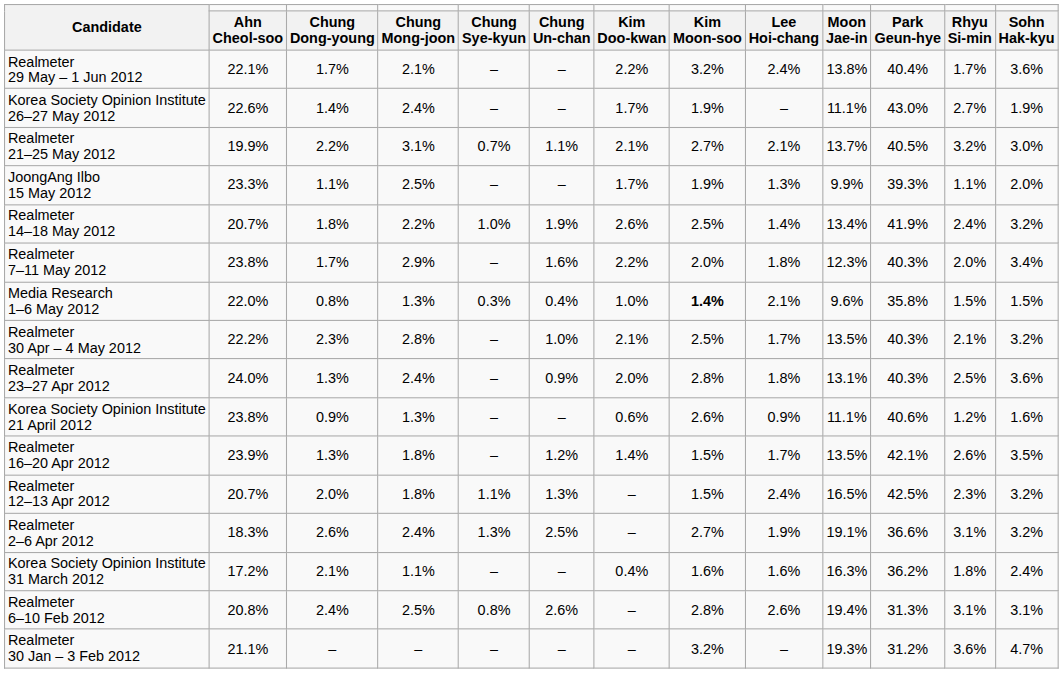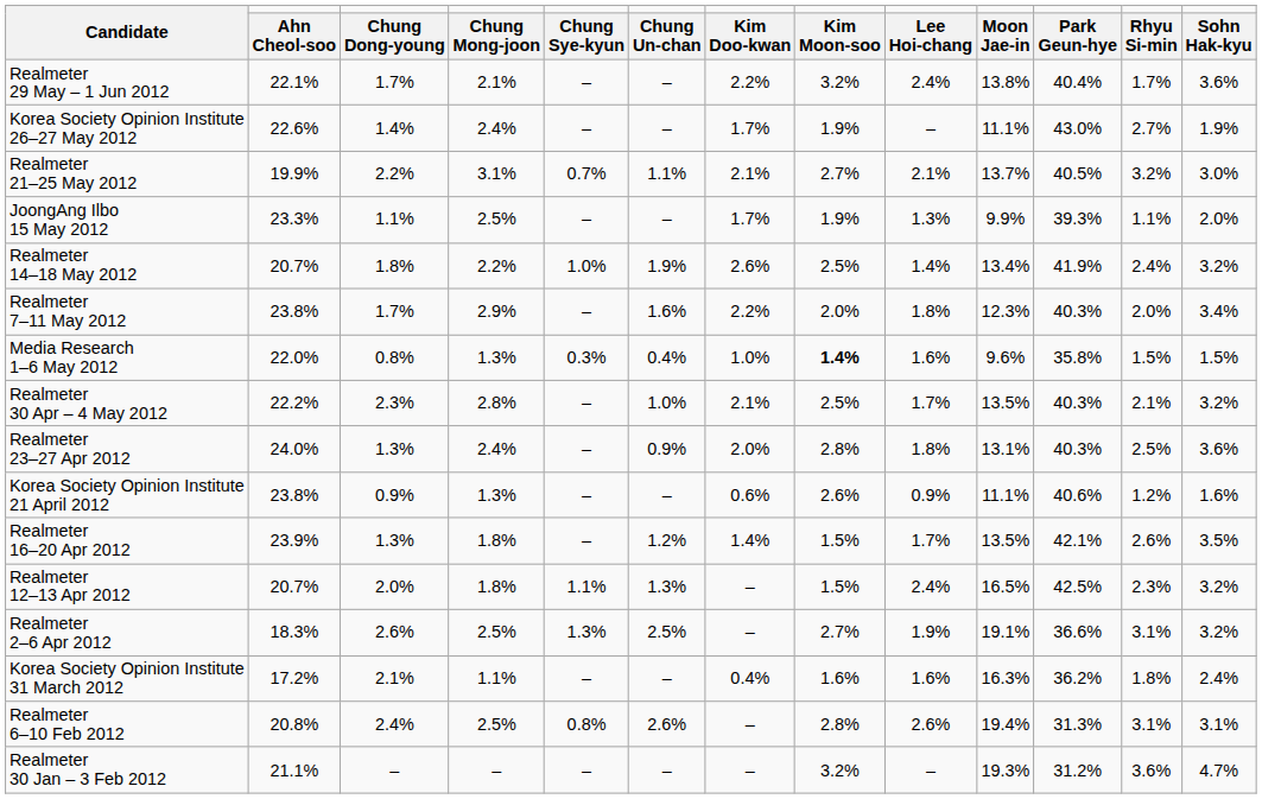Media Research 1–6 May 2012 | Lee Hoi-chang: 2.1% -> 1.6%
Realmeter 2–6 Apr 2012 | Chung Mong-joon: 2.4% -> 2.5%
